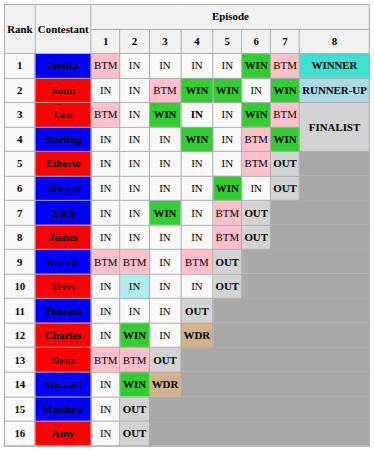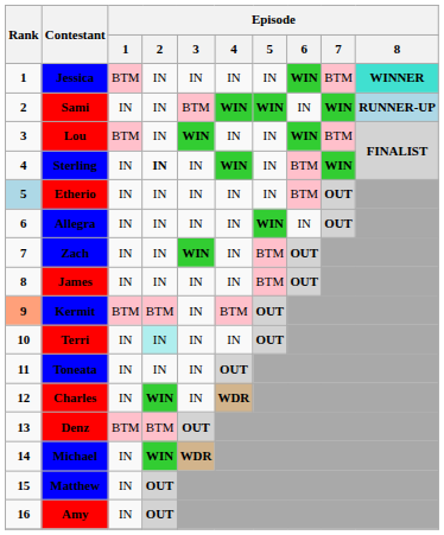Lou | Episode / 4: bold -> normal
Sterling | Episode / 2: normal -> bold
Etherio | Rank: no background -> lightblue background
Kermit | Rank: no background -> lightsalmon background
